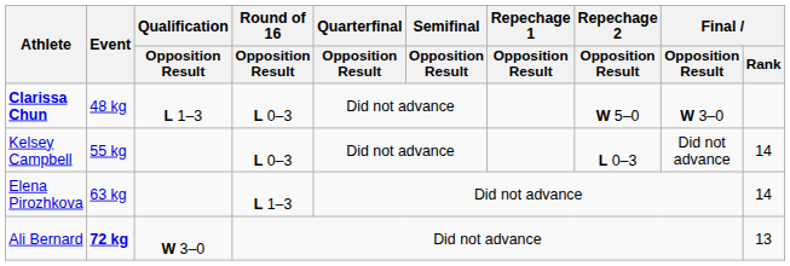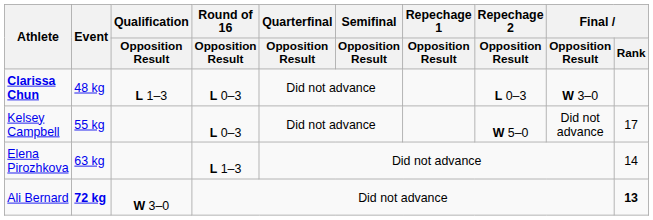Clarissa Chun | Repechage 2 / Opposition Result: W 5–0 -> L 0–3
Kelsey Campbell | Repechage 2 / Opposition Result: L 0–3 -> W 5–0
Kelsey Campbell | Final / Rank: 14 -> 17
Ali Bernard | Final / Rank: normal -> bold
